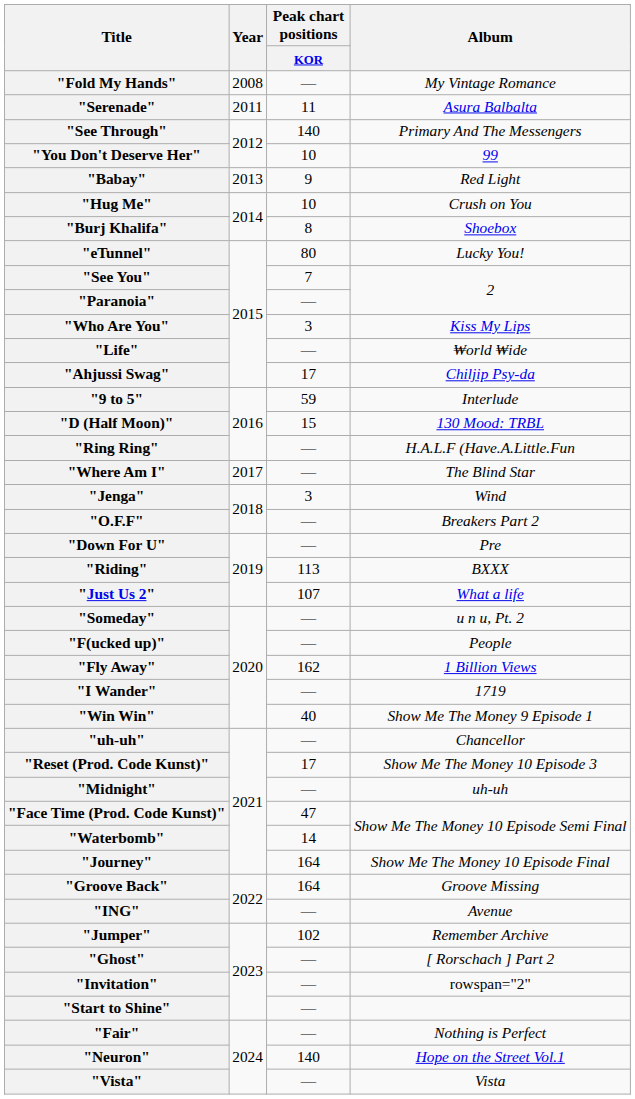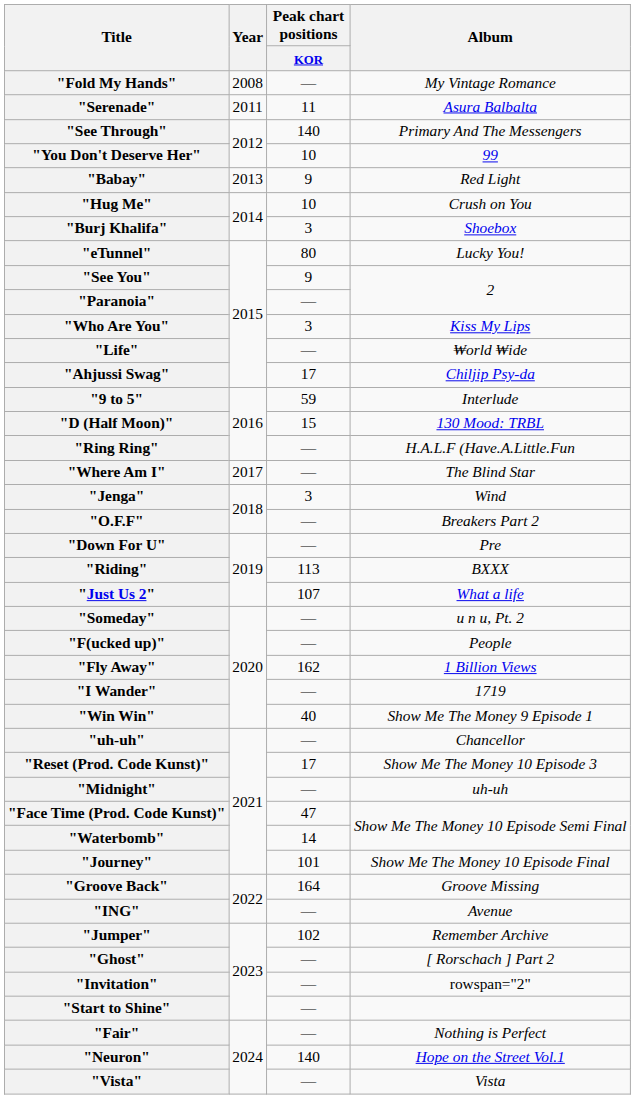"Burj Khalifa" | Peak chart positions / KOR: 8 -> 3
"See You" | Peak chart positions / KOR: 7 -> 9
"Journey" | Peak chart positions / KOR: 164 -> 101
